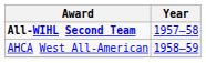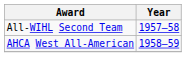row 2 | Award: bold -> normal
